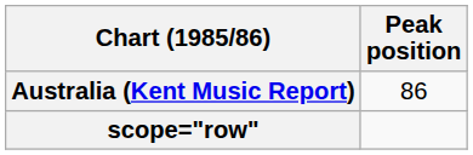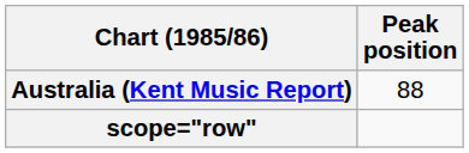Australia (Kent Music Report) | Peak position: 86 -> 88
